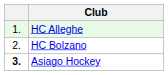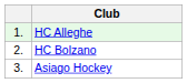Asiago Hockey | column 1: bold -> normal
